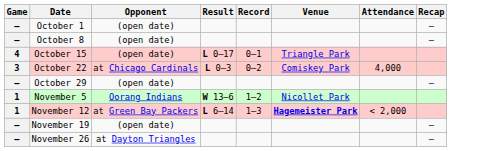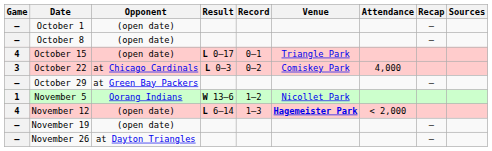+ column: Sources
October 29 | Opponent: (open date) -> at Green Bay Packers
November 12 | Game: 1 -> 4
November 12 | Opponent: at Green Bay Packers -> (open date)
